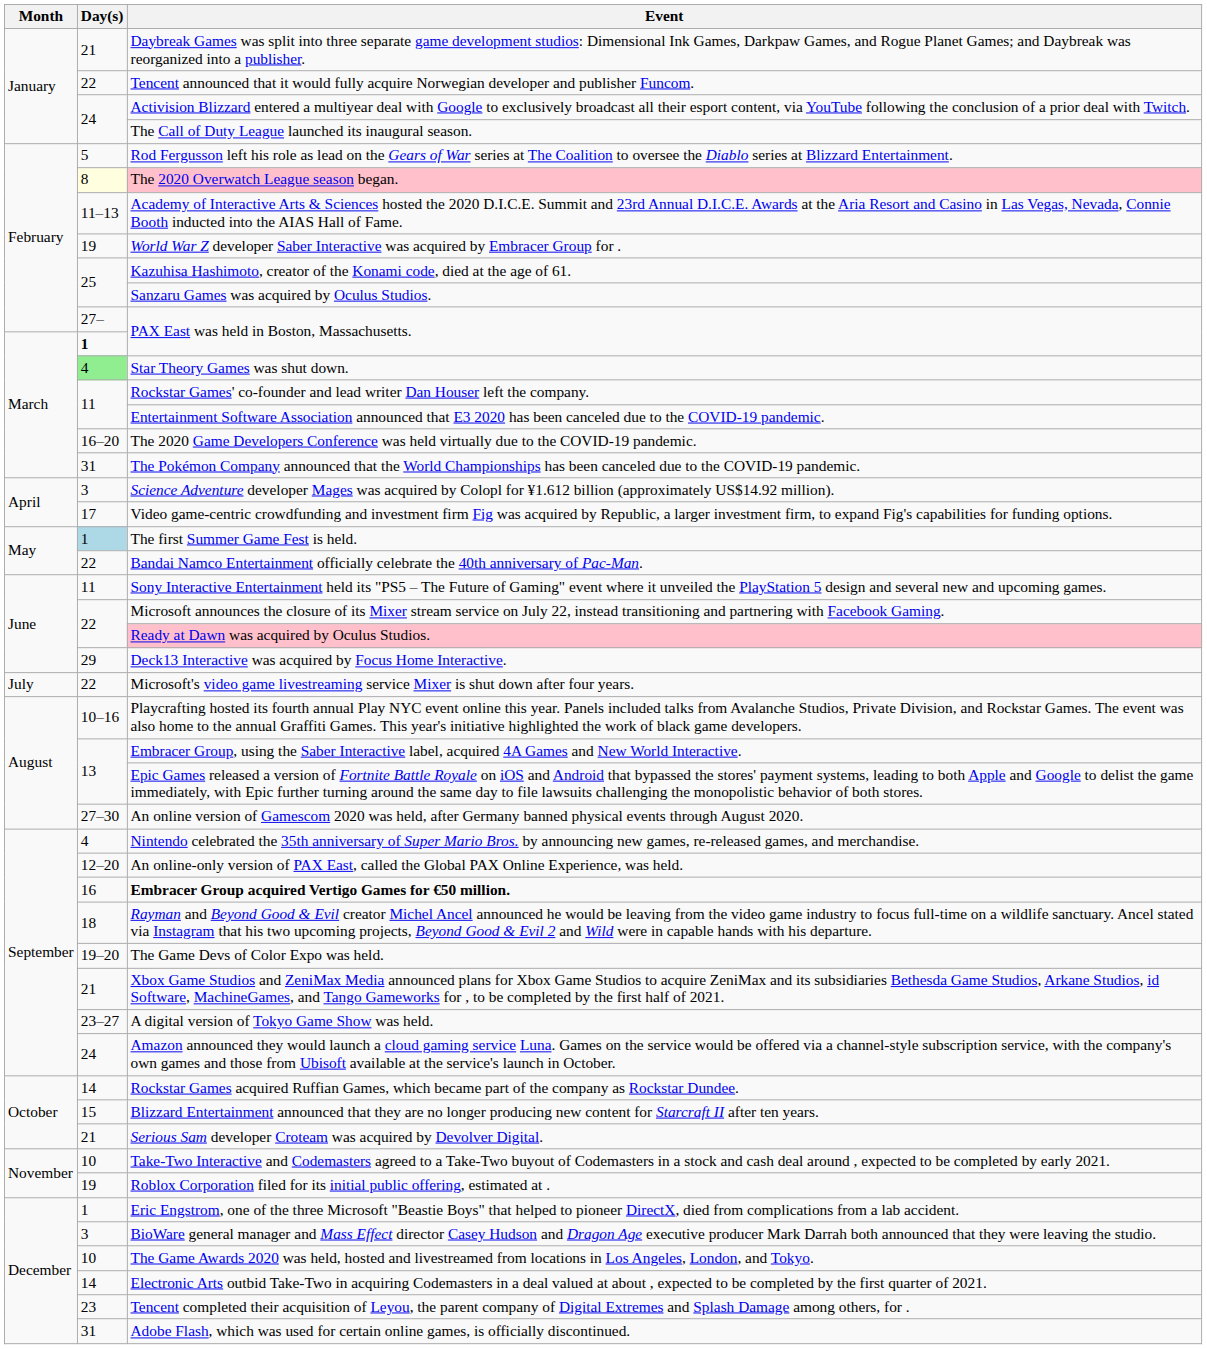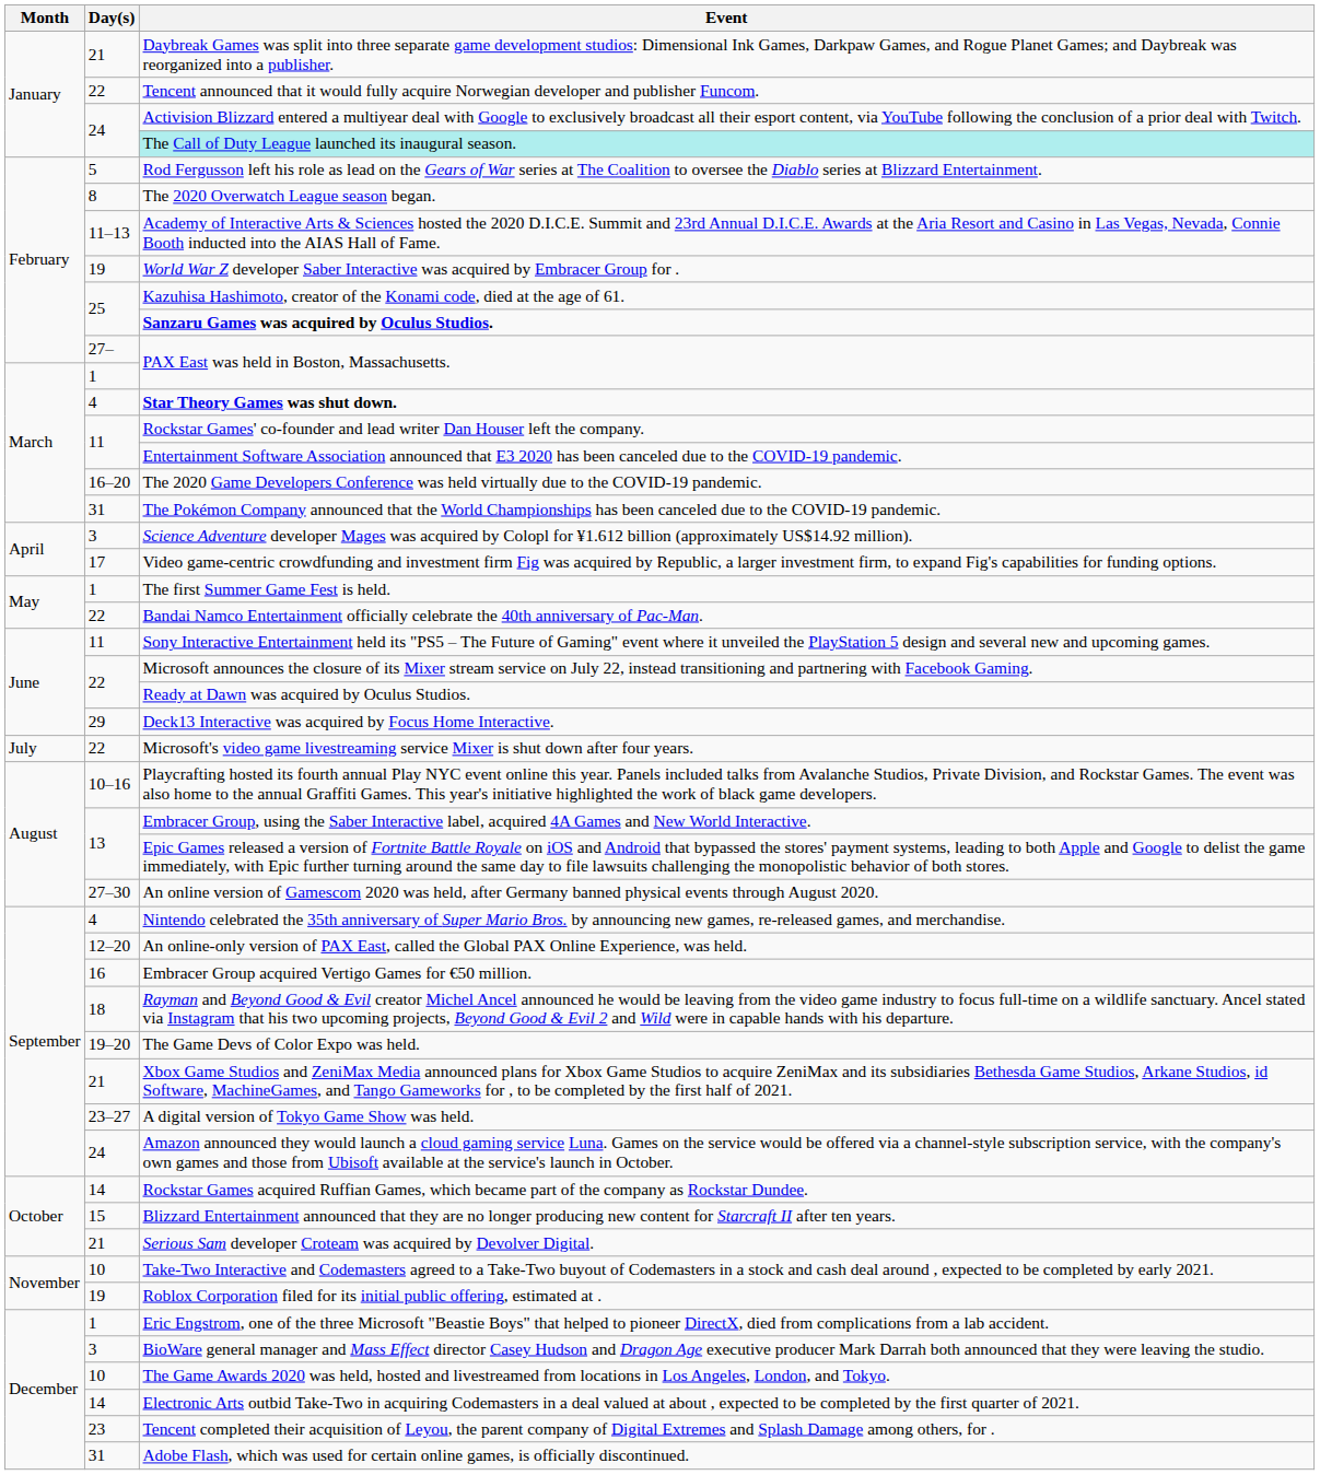The Call of Duty League launched its inaugural season. | Event: no background -> paleturquoise background
The 2020 Overwatch League season began. | Day(s): lightyellow background -> no background
The 2020 Overwatch League season began. | Event: pink background -> no background
Sanzaru Games was acquired by Oculus Studios. | Event: normal -> bold
1 / PAX East was held in Boston, Massachusetts. | Day(s): bold -> normal
Star Theory Games was shut down. | Day(s): lightgreen background -> no background
Star Theory Games was shut down. | Event: normal -> bold
The first Summer Game Fest is held. | Day(s): lightblue background -> no background
Ready at Dawn was acquired by Oculus Studios. | Event: pink background -> no background
Embracer Group acquired Vertigo Games for €50 million. | Event: bold -> normal
